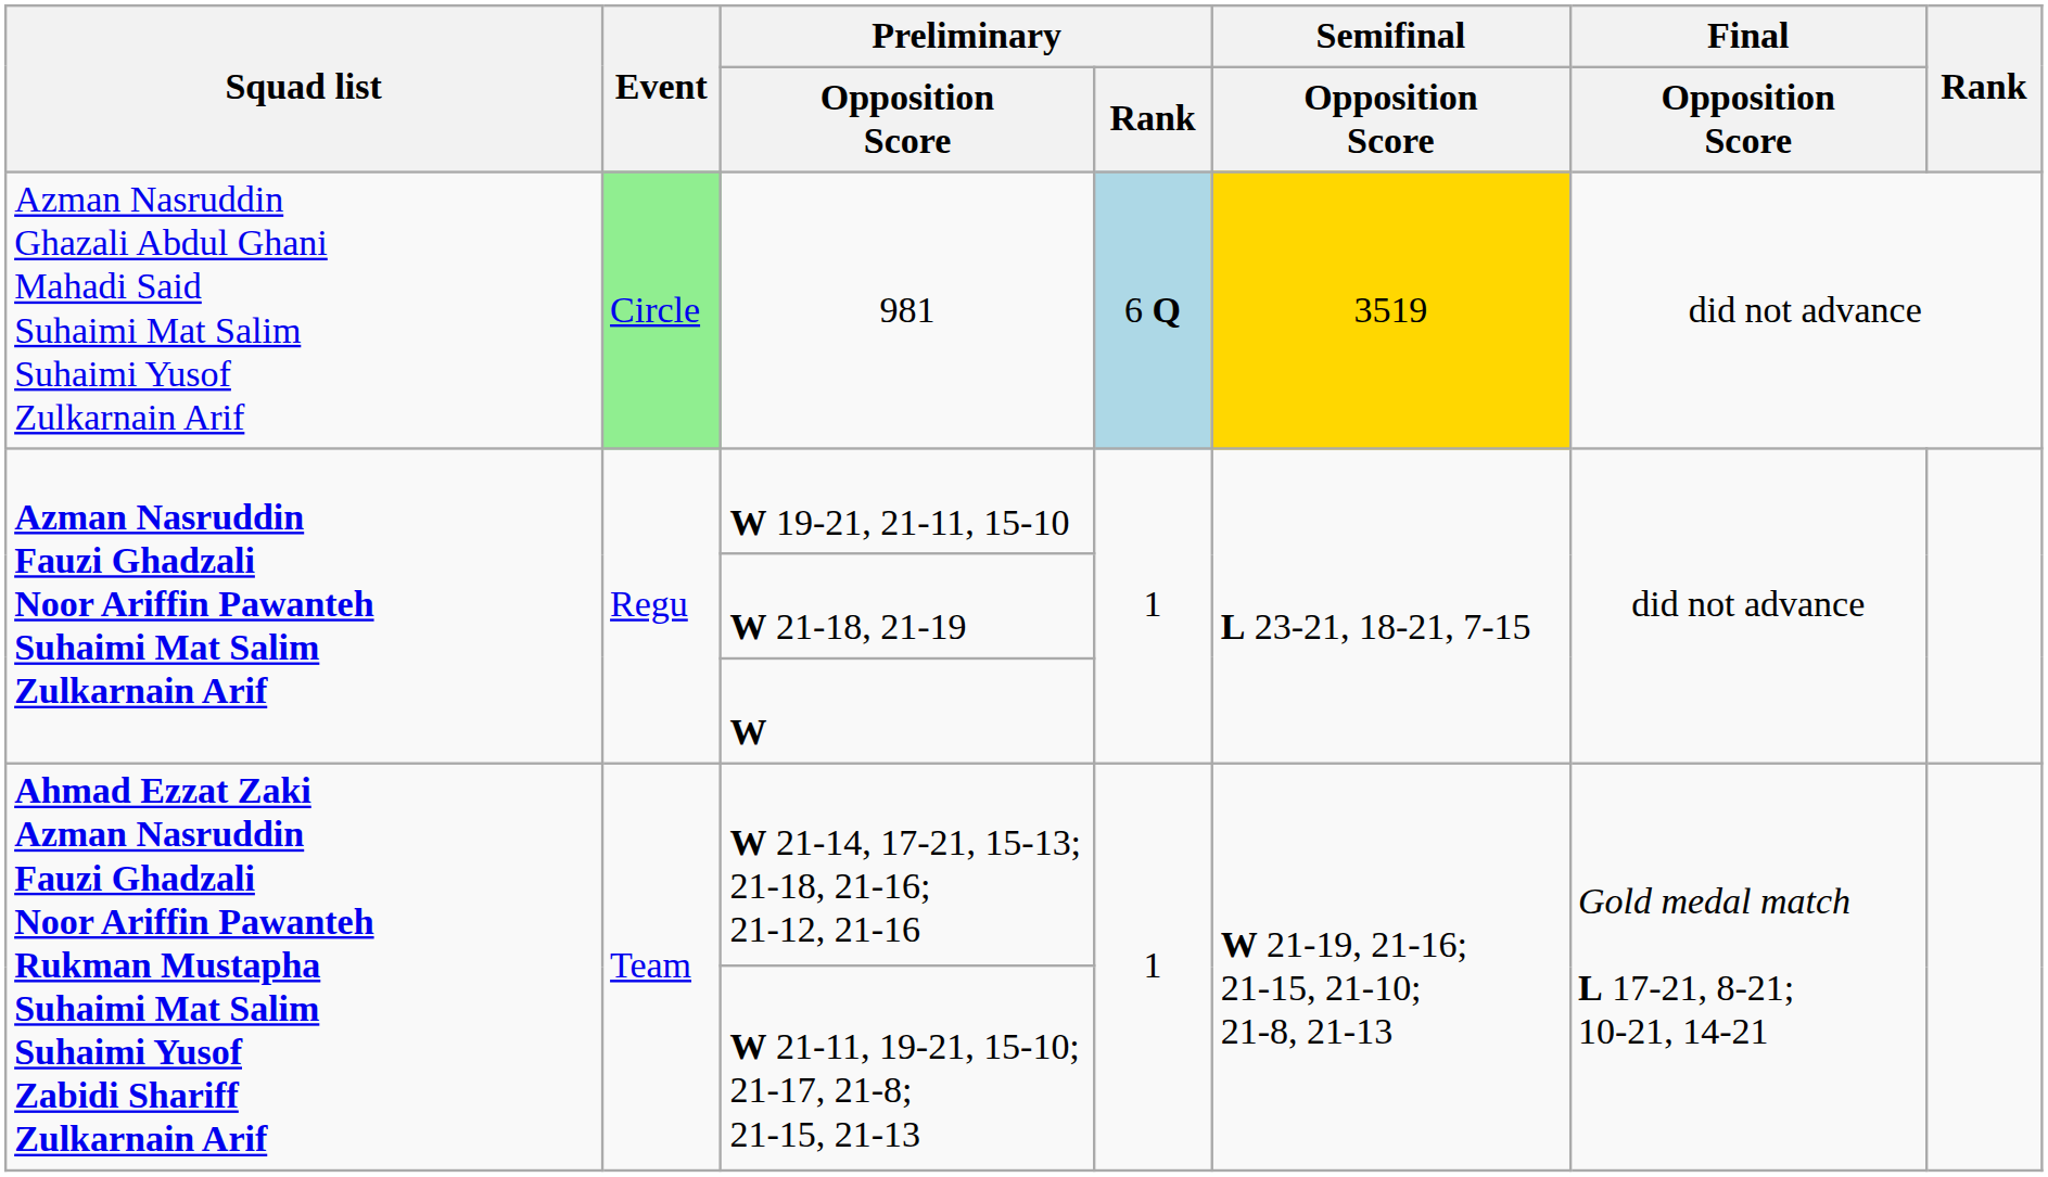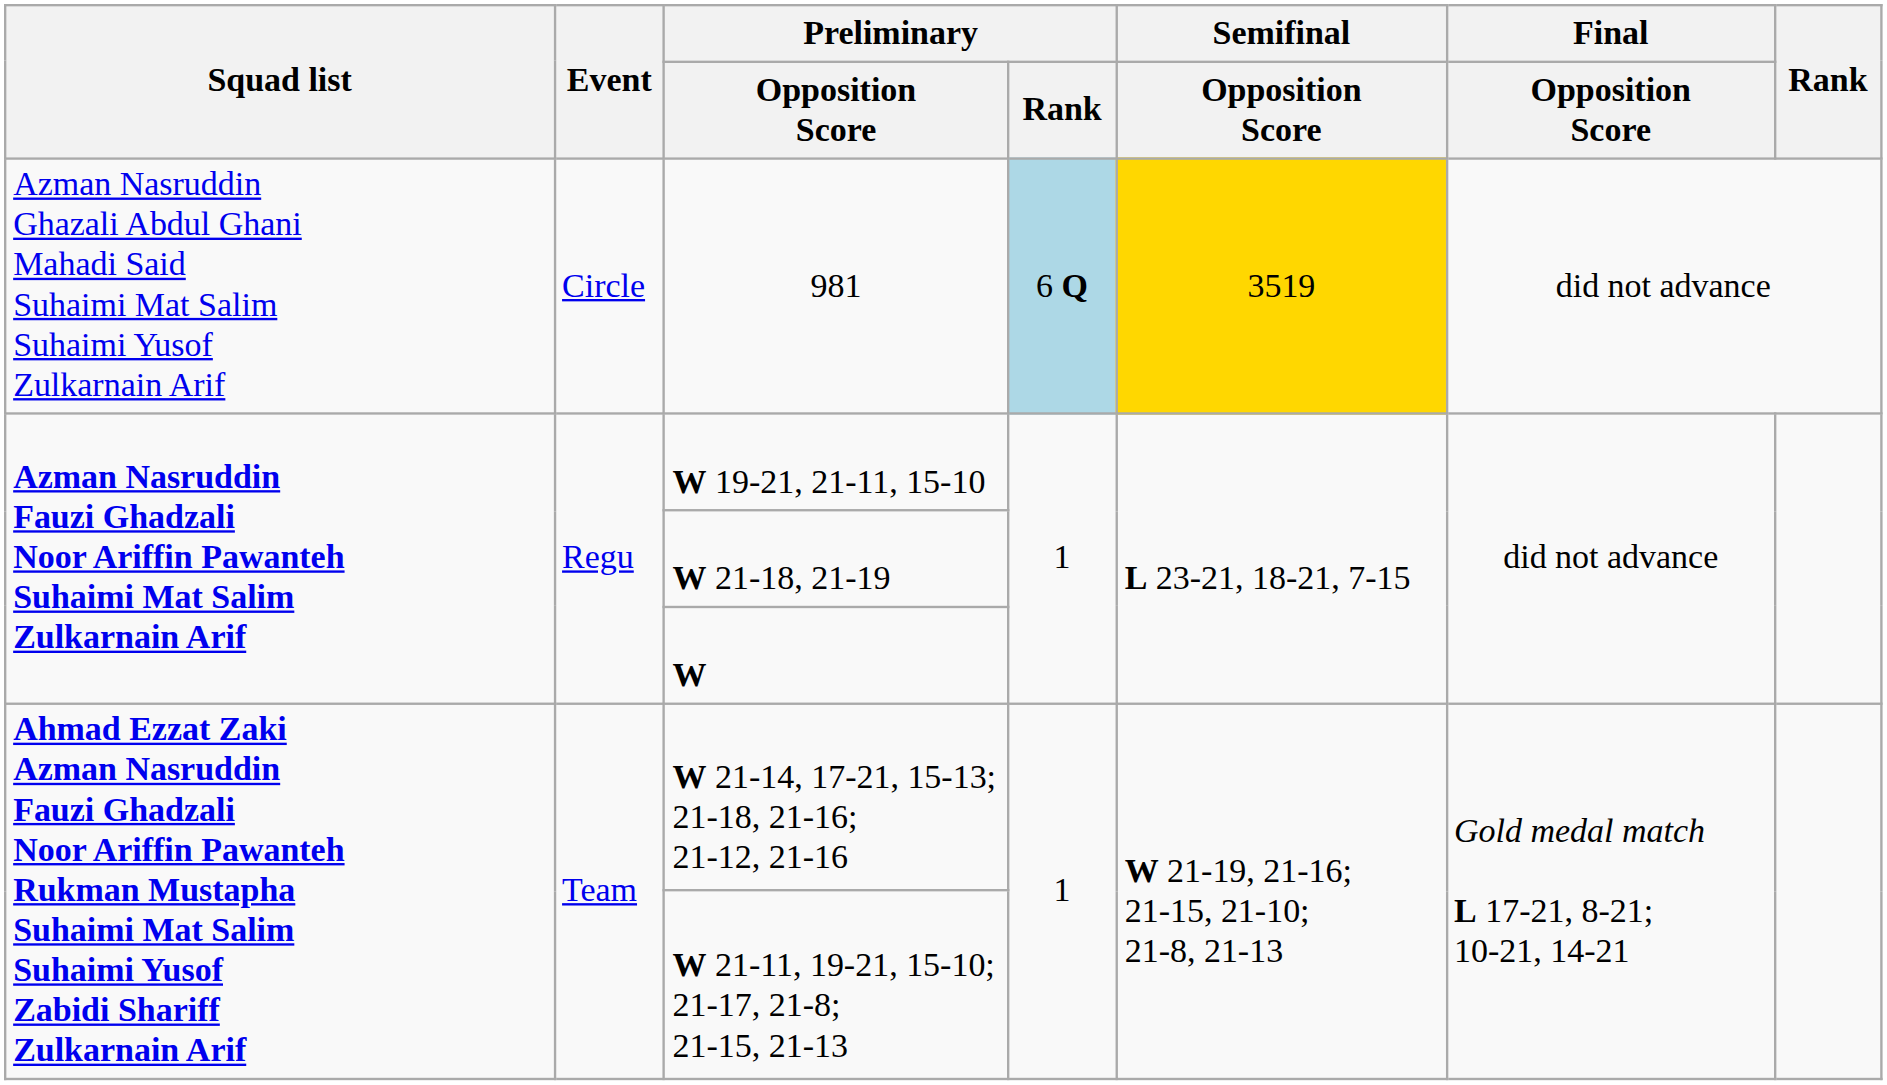981 | Event: lightgreen background -> no background
